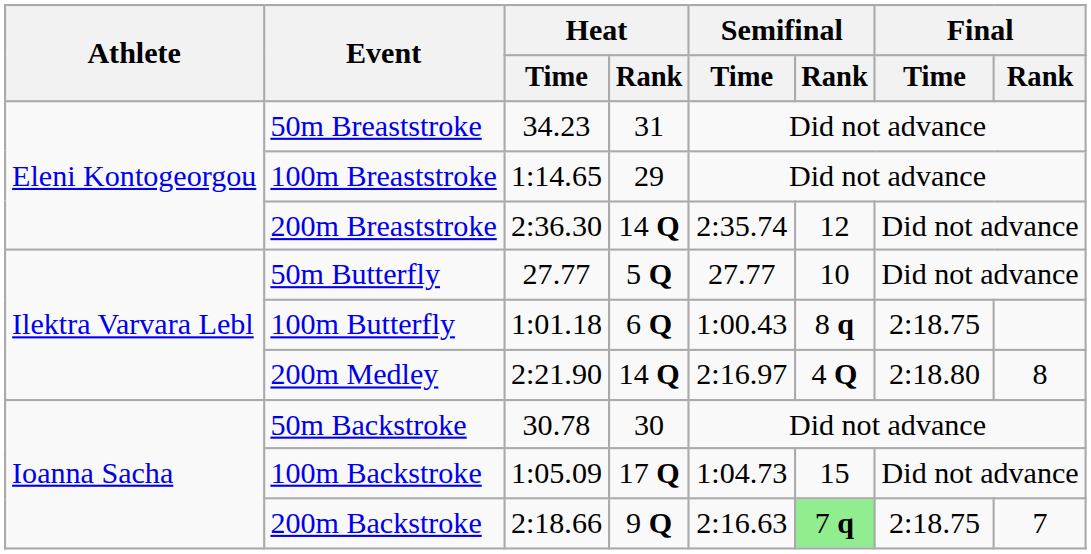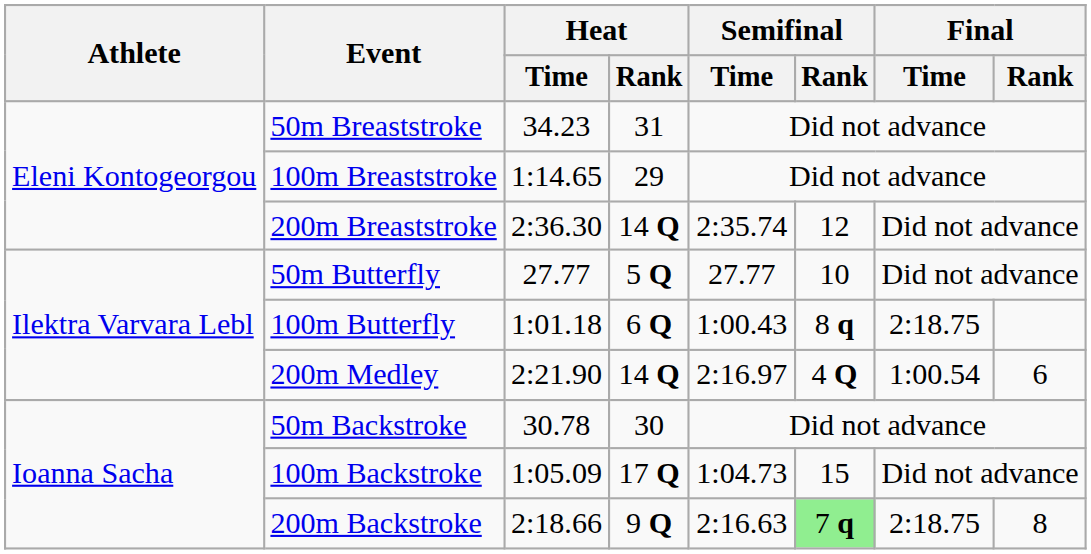200m Medley | Final / Time: 2:18.80 -> 1:00.54
200m Medley | Final / Rank: 8 -> 6
200m Backstroke | Final / Rank: 7 -> 8
